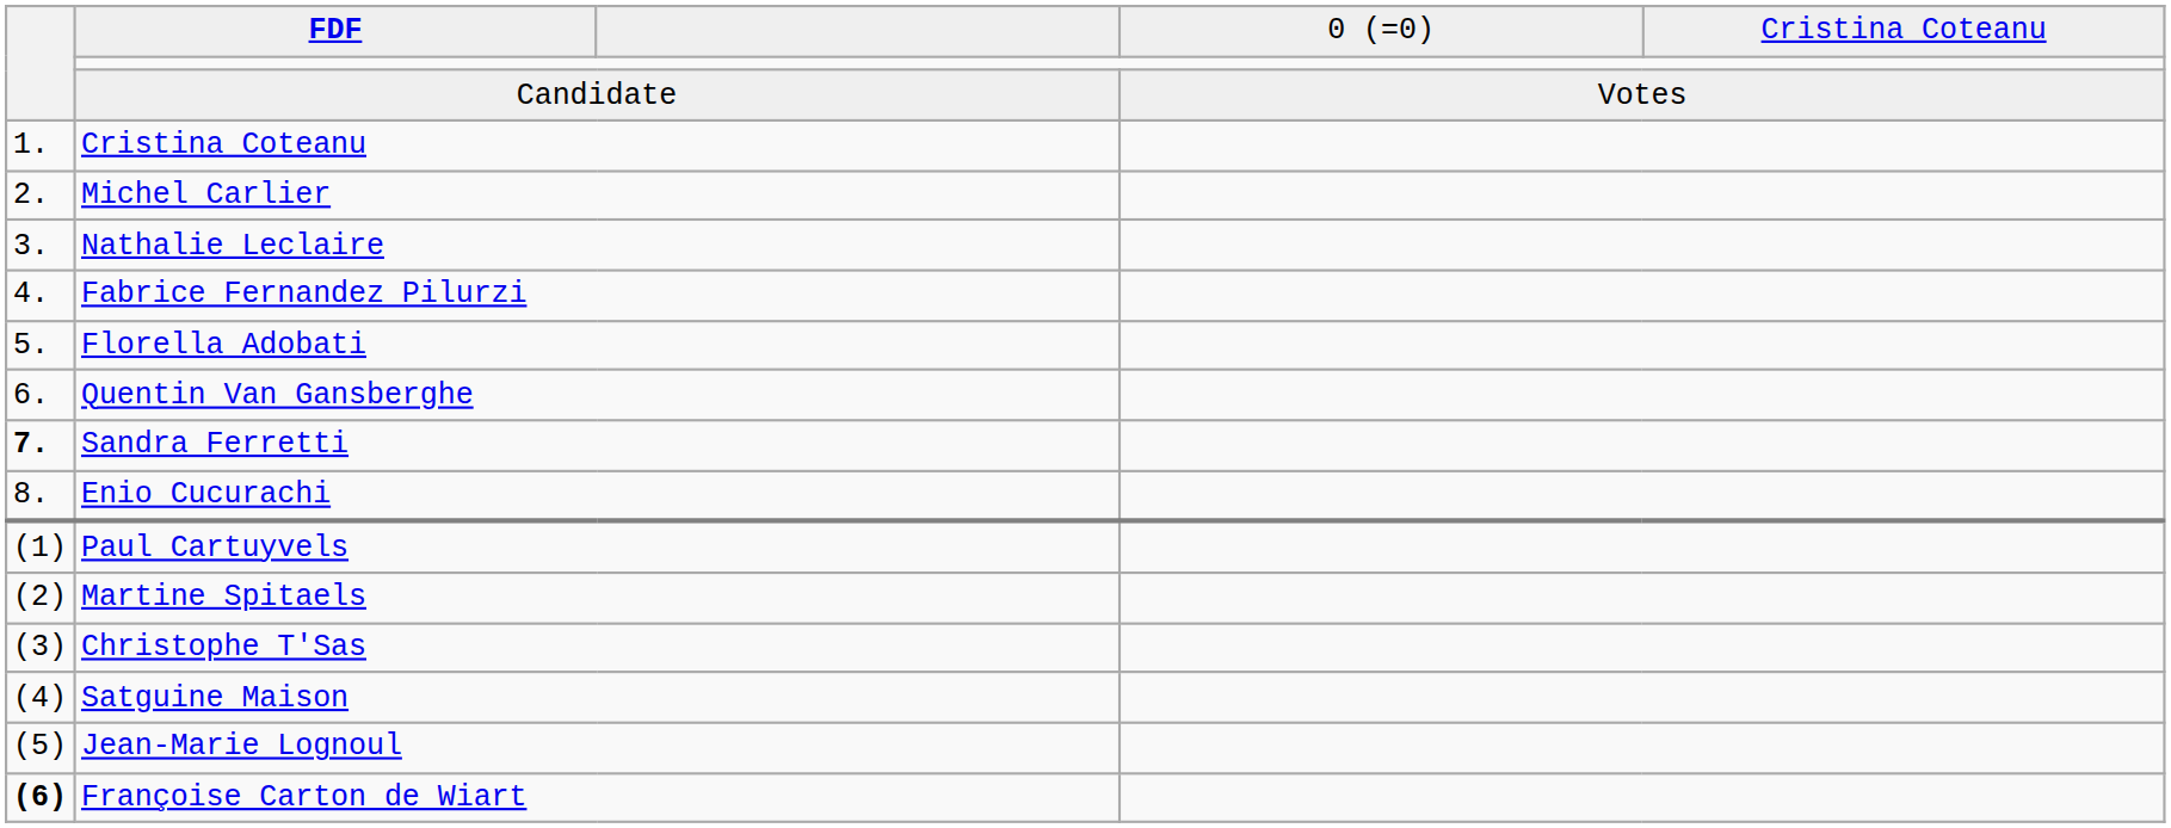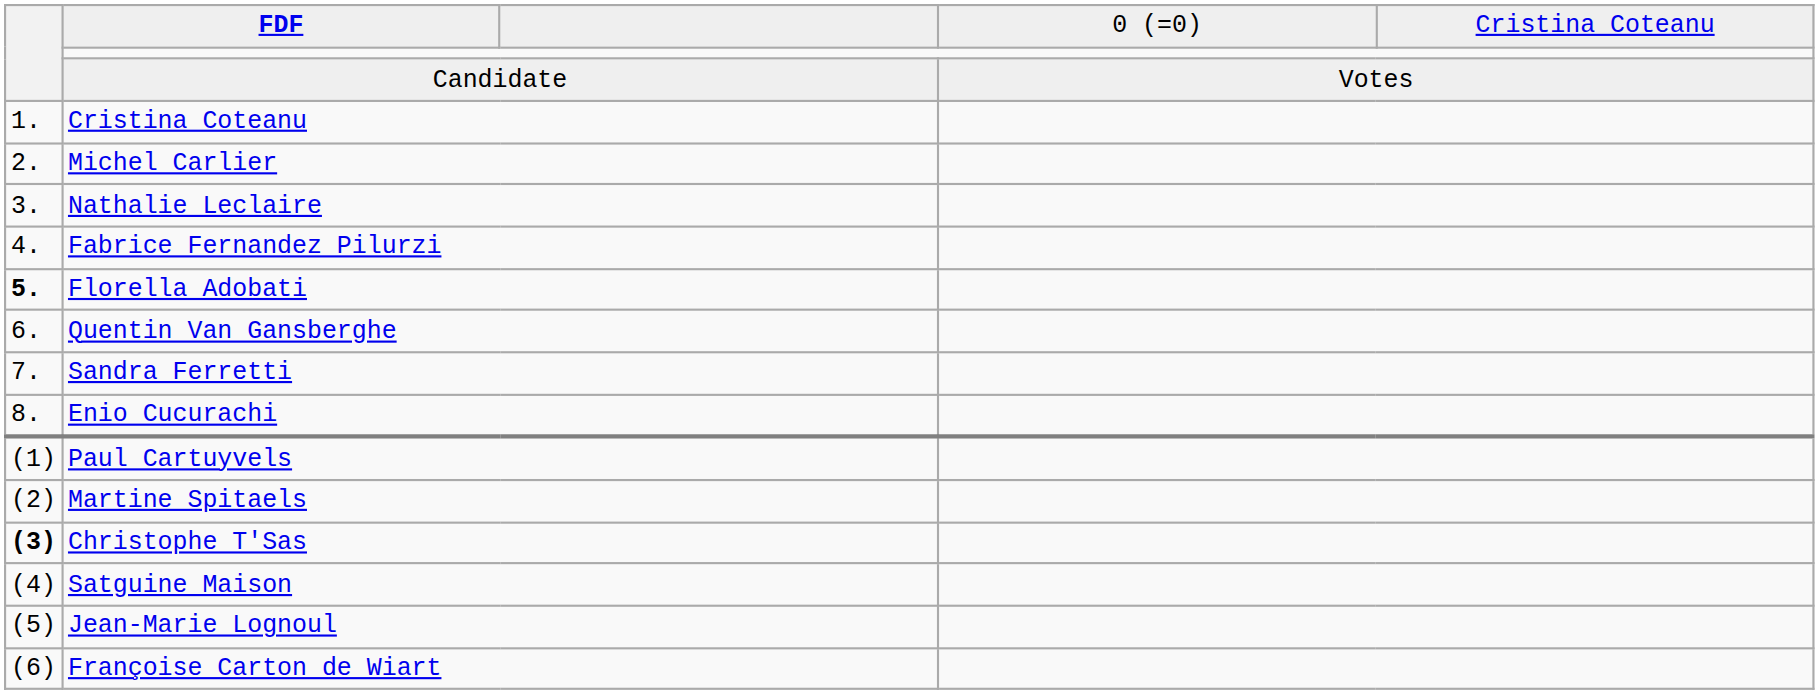Florella Adobati | column 1: normal -> bold
Sandra Ferretti | column 1: bold -> normal
Christophe T'Sas | column 1: normal -> bold
Françoise Carton de Wiart | column 1: bold -> normal
